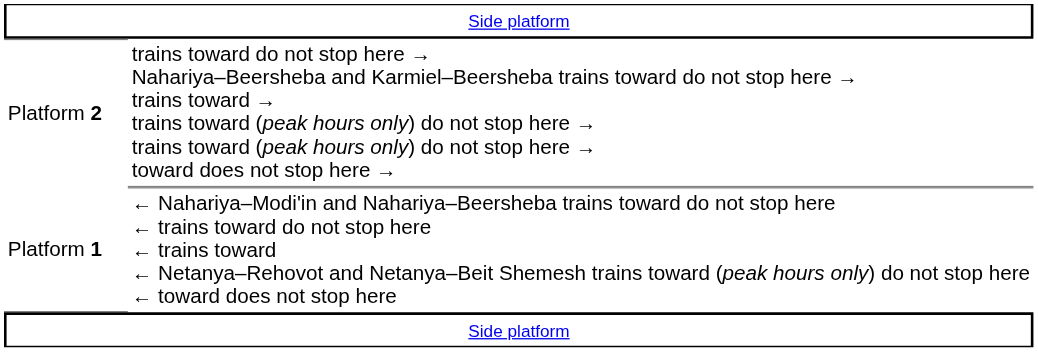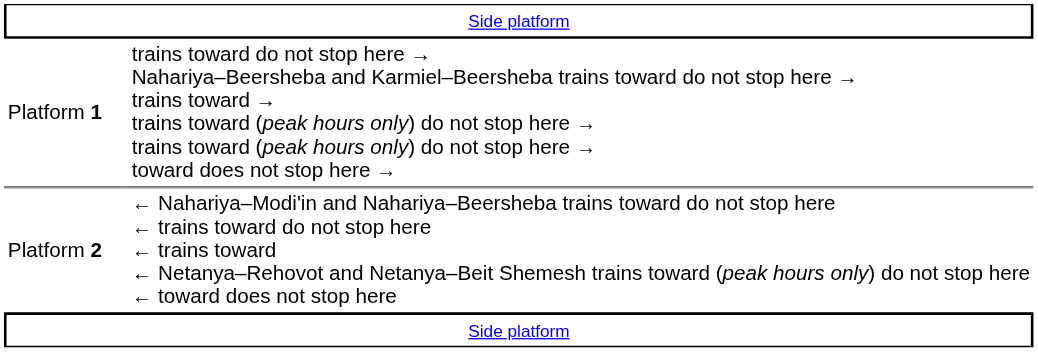row 2 | column 1: Platform 2 -> Platform 1
row 3 | column 1: Platform 1 -> Platform 2
